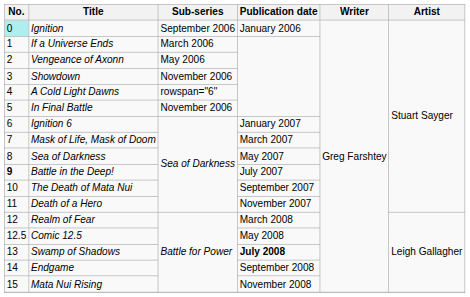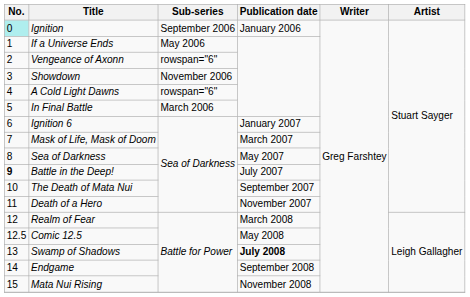If a Universe Ends | Sub-series: March 2006 -> May 2006
Vengeance of Axonn | Sub-series: May 2006 -> rowspan="6"
In Final Battle | Sub-series: November 2006 -> March 2006
